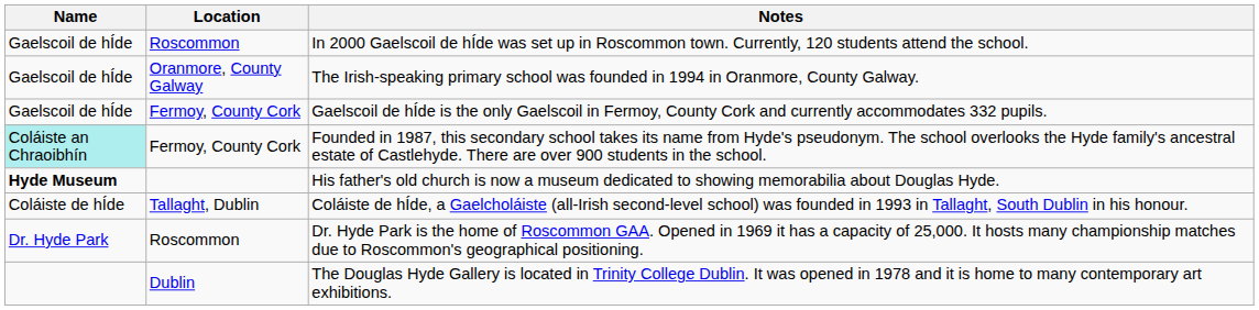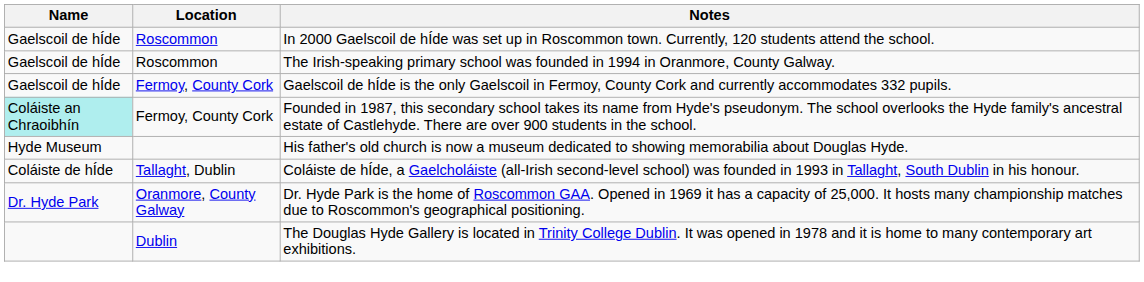row 3 | Location: Oranmore, County Galway -> Roscommon
row 6 | Name: bold -> normal
row 8 | Location: Roscommon -> Oranmore, County Galway
